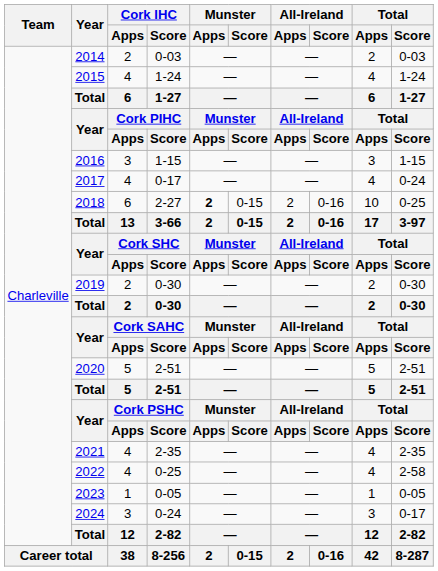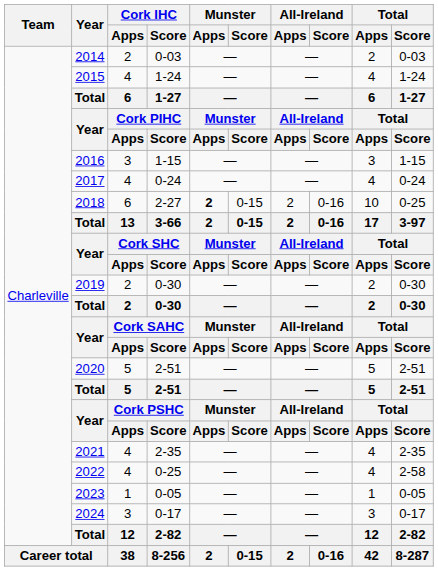2017 | Cork IHC / Score: 0-17 -> 0-24
2024 | Cork IHC / Score: 0-24 -> 0-17
